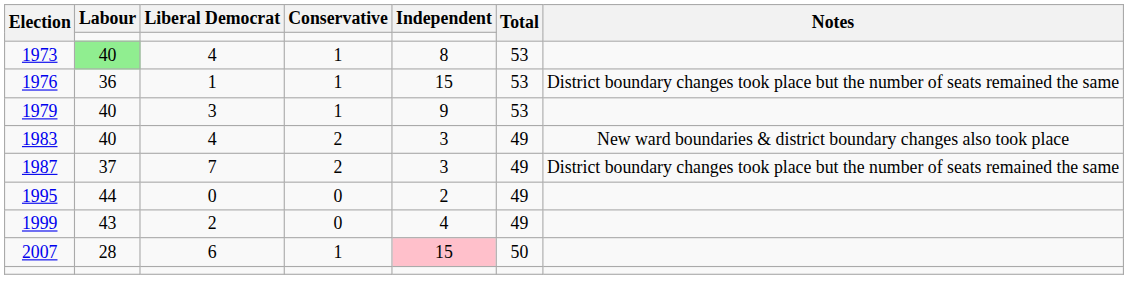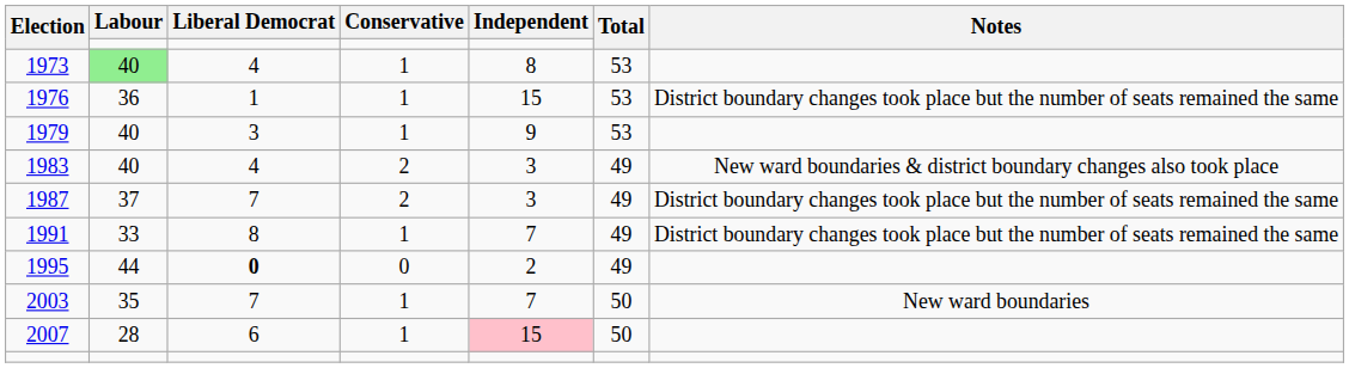+ row: 1991 | 33 | 8 | 1 | 7 | 49 | District boundary changes took place but the number of seats remained the same
1995 | Liberal Democrat: normal -> bold
- row: 1999 | 43 | 2 | 0 | 4 | 49
+ row: 2003 | 35 | 7 | 1 | 7 | 50 | New ward boundaries
